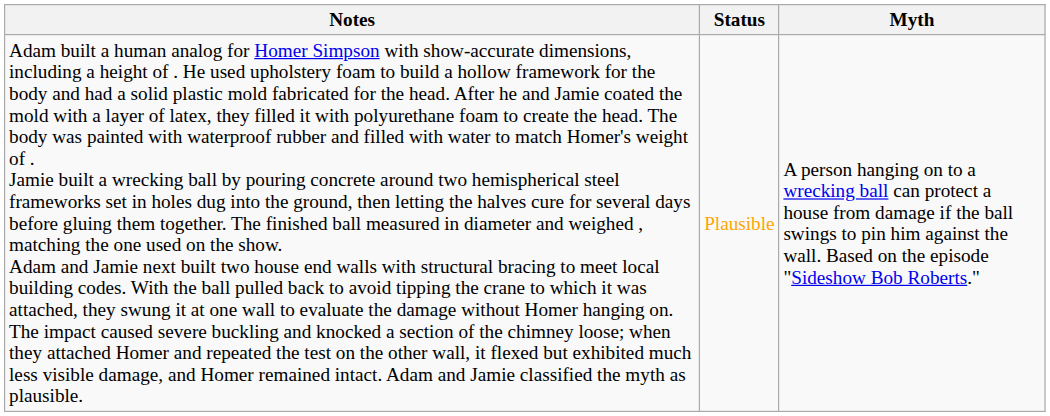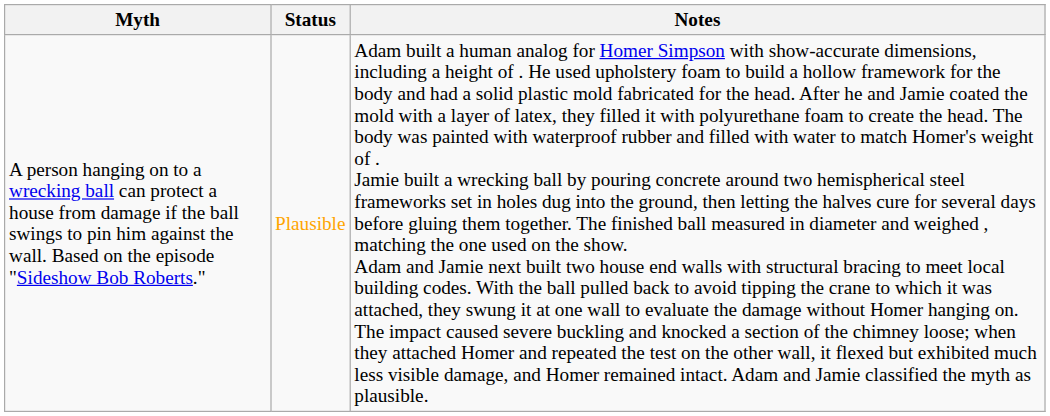columns swapped: Myth <-> Notes
